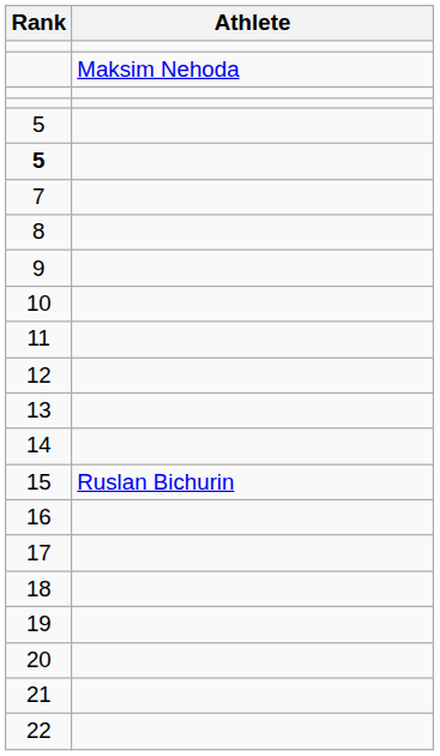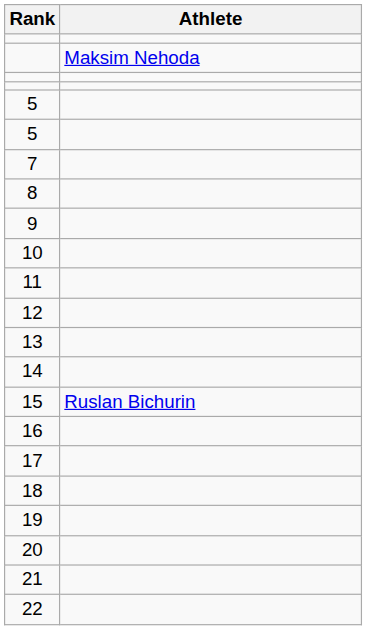row 7 | Rank: bold -> normal
